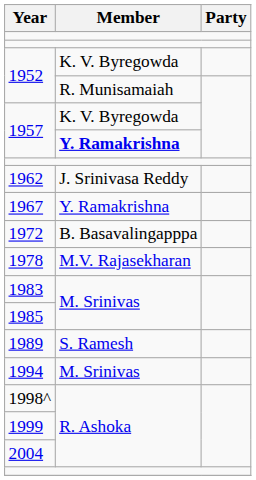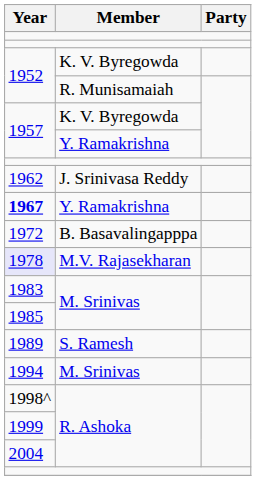1957 / Y. Ramakrishna | Member: bold -> normal
1967 | Year: normal -> bold
1978 | Year: no background -> lavender background
